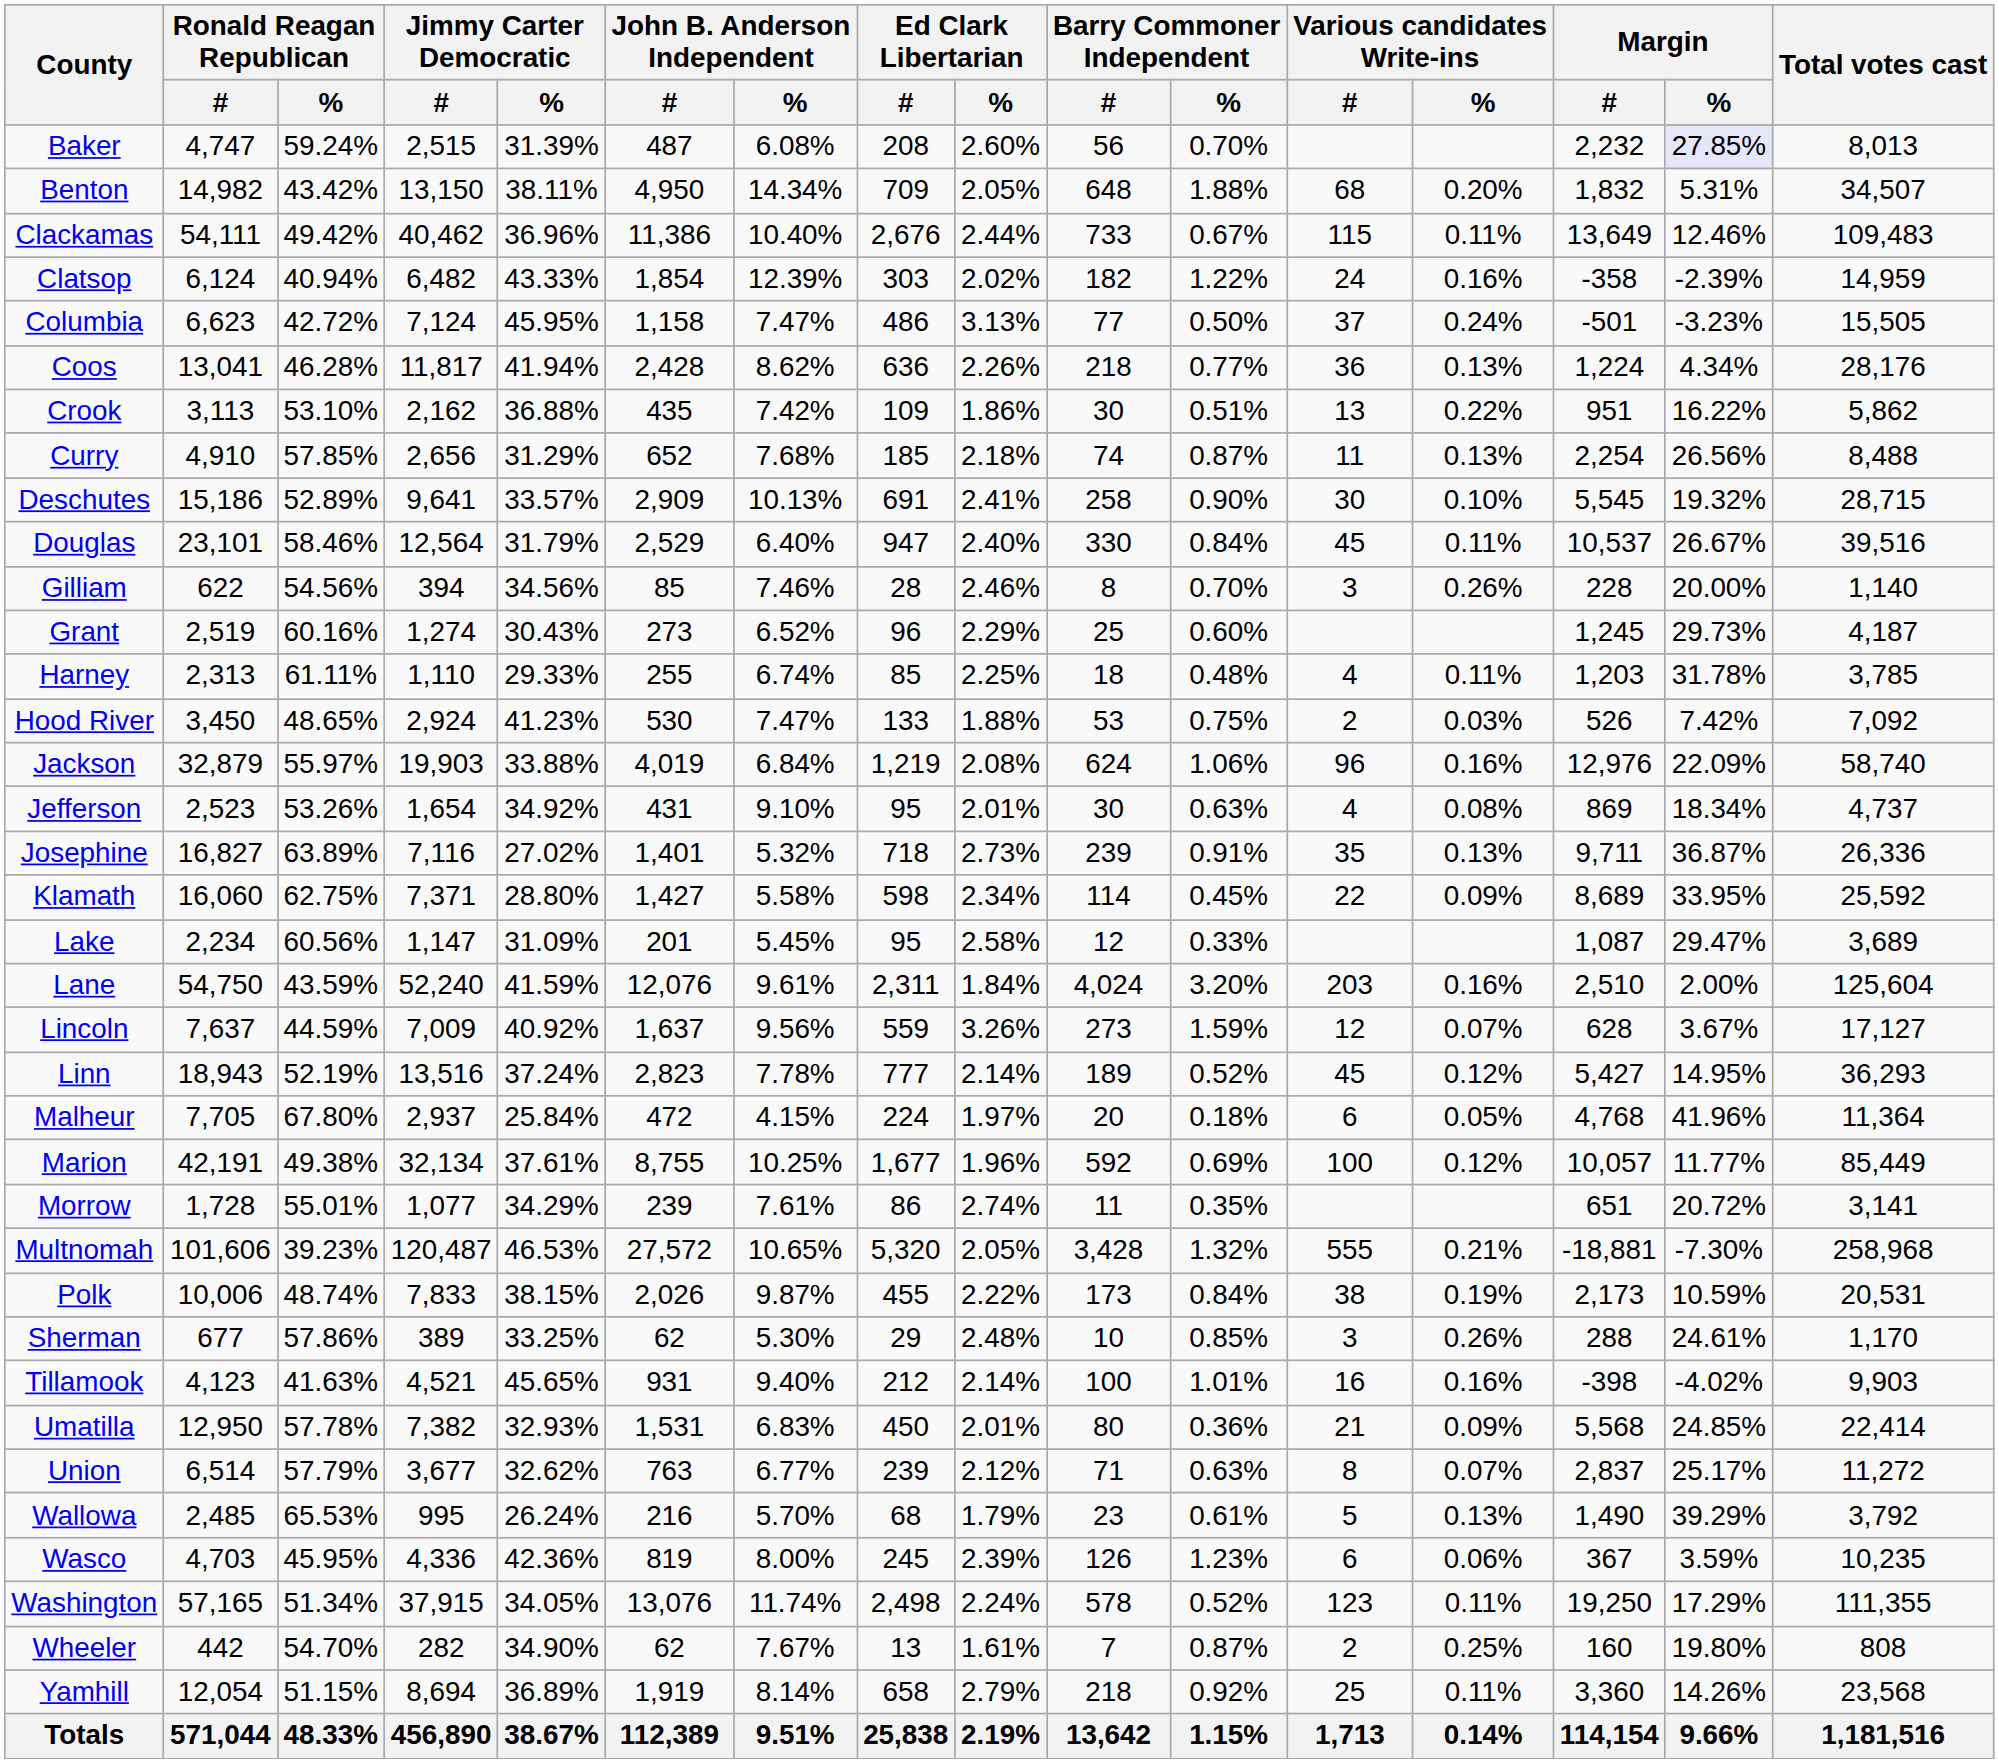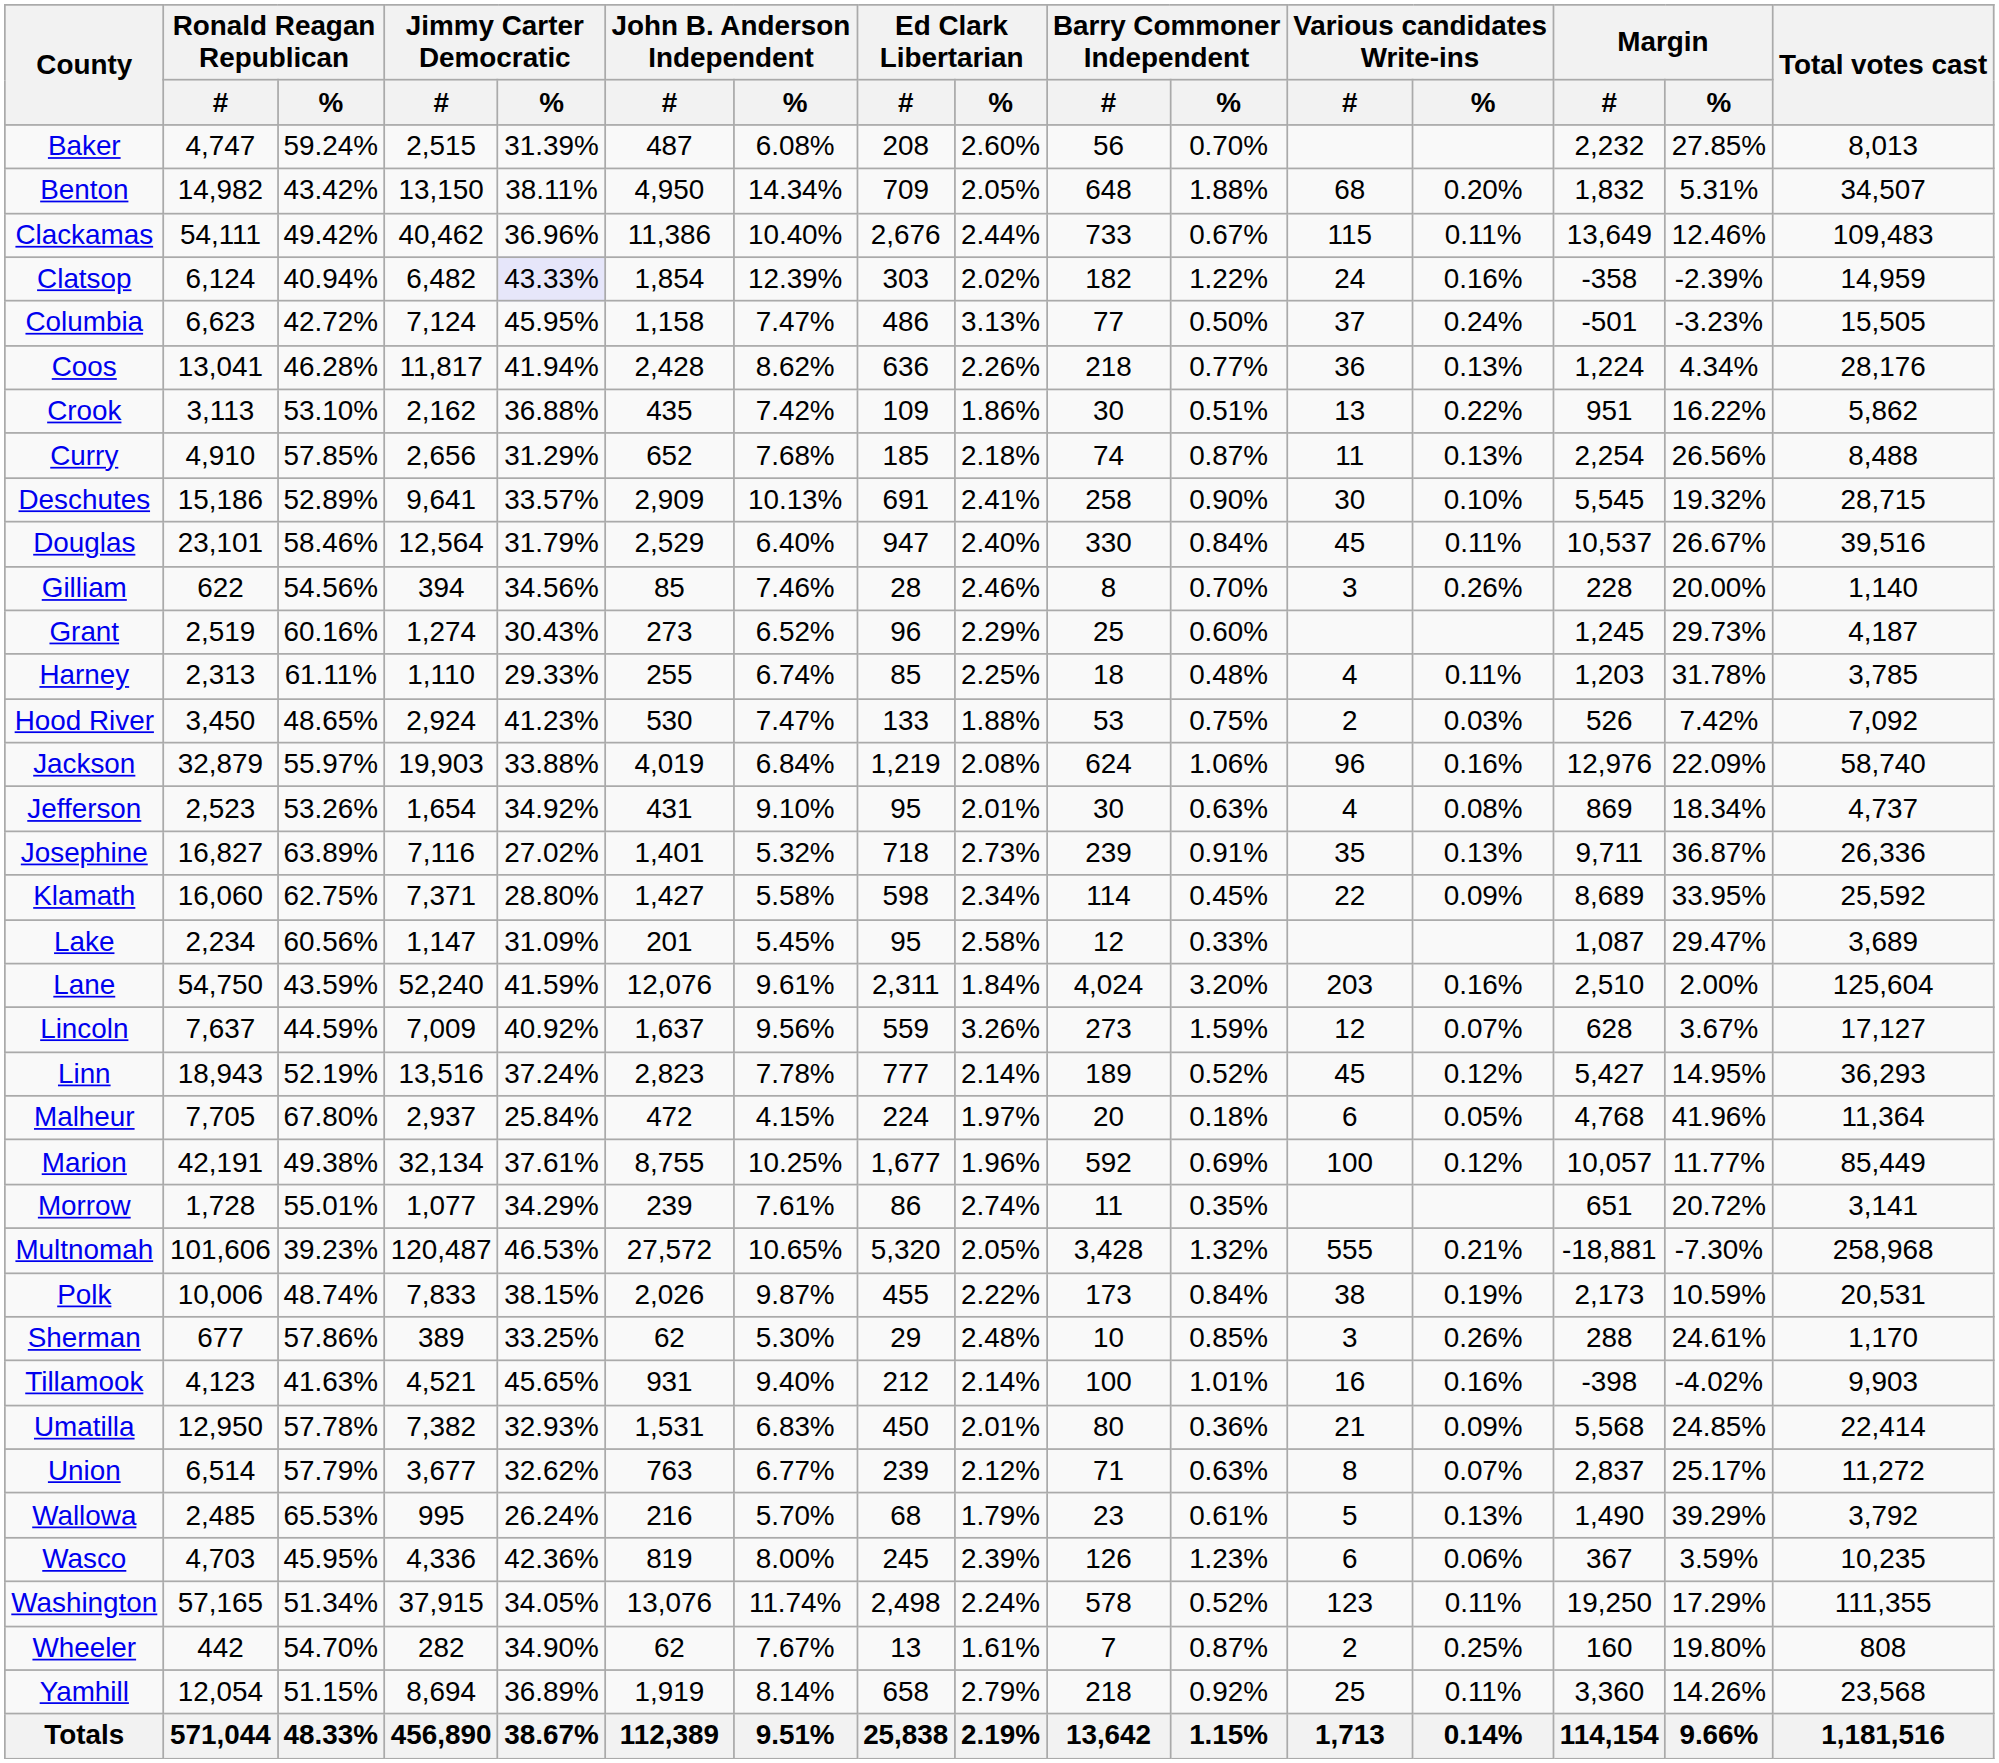Baker | Margin / %: lavender background -> no background
Clatsop | Jimmy Carter Democratic / %: no background -> lavender background
